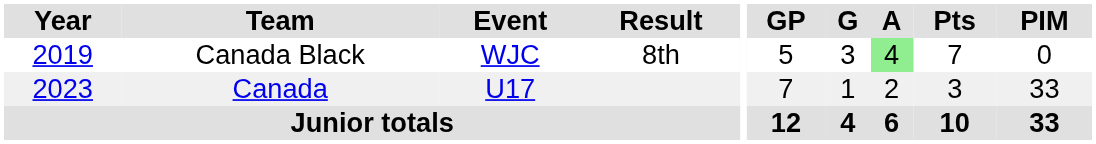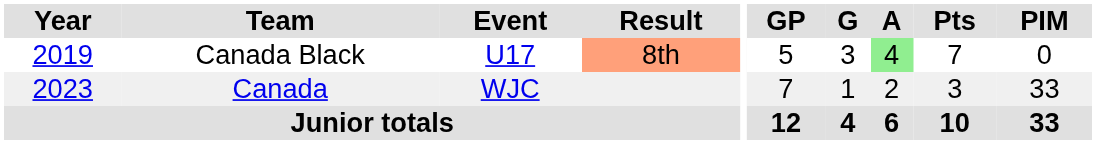Canada Black | Event: WJC -> U17
Canada Black | Result: no background -> lightsalmon background
Canada | Event: U17 -> WJC
